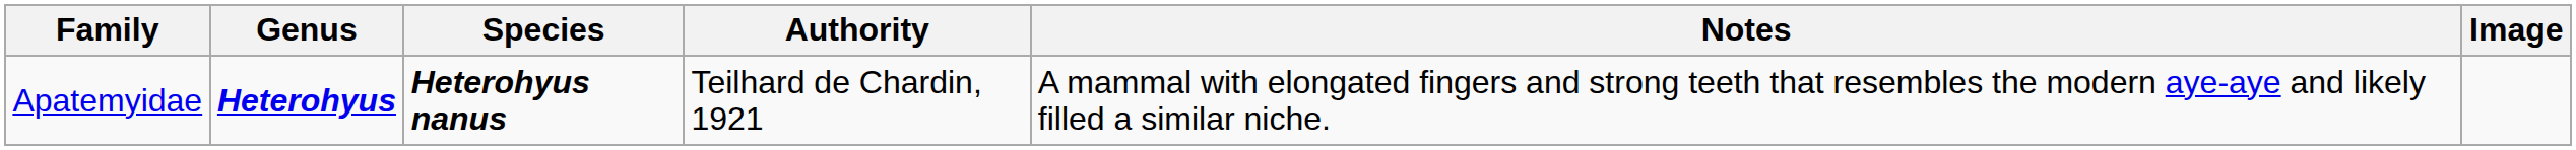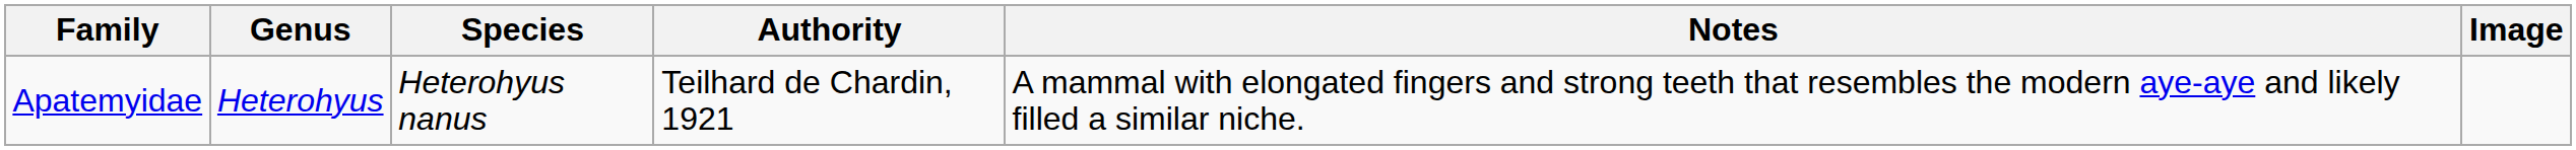Apatemyidae | Genus: bold -> normal
Apatemyidae | Species: bold -> normal
